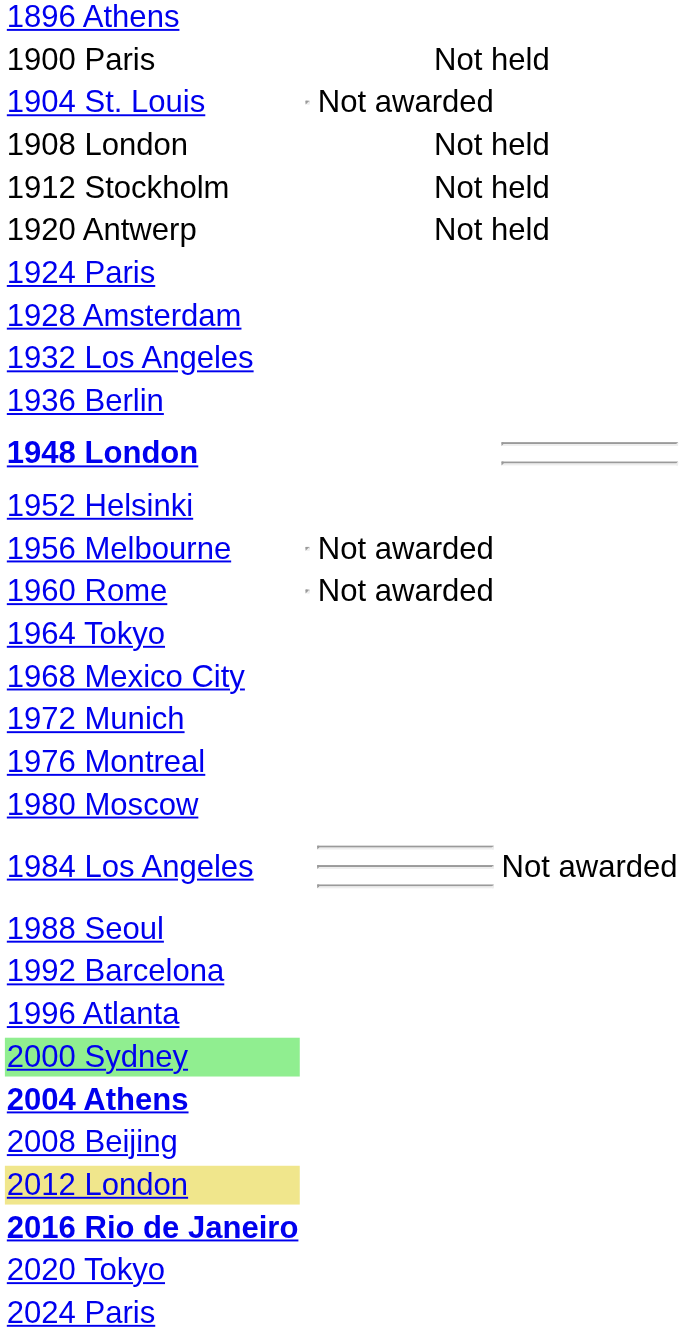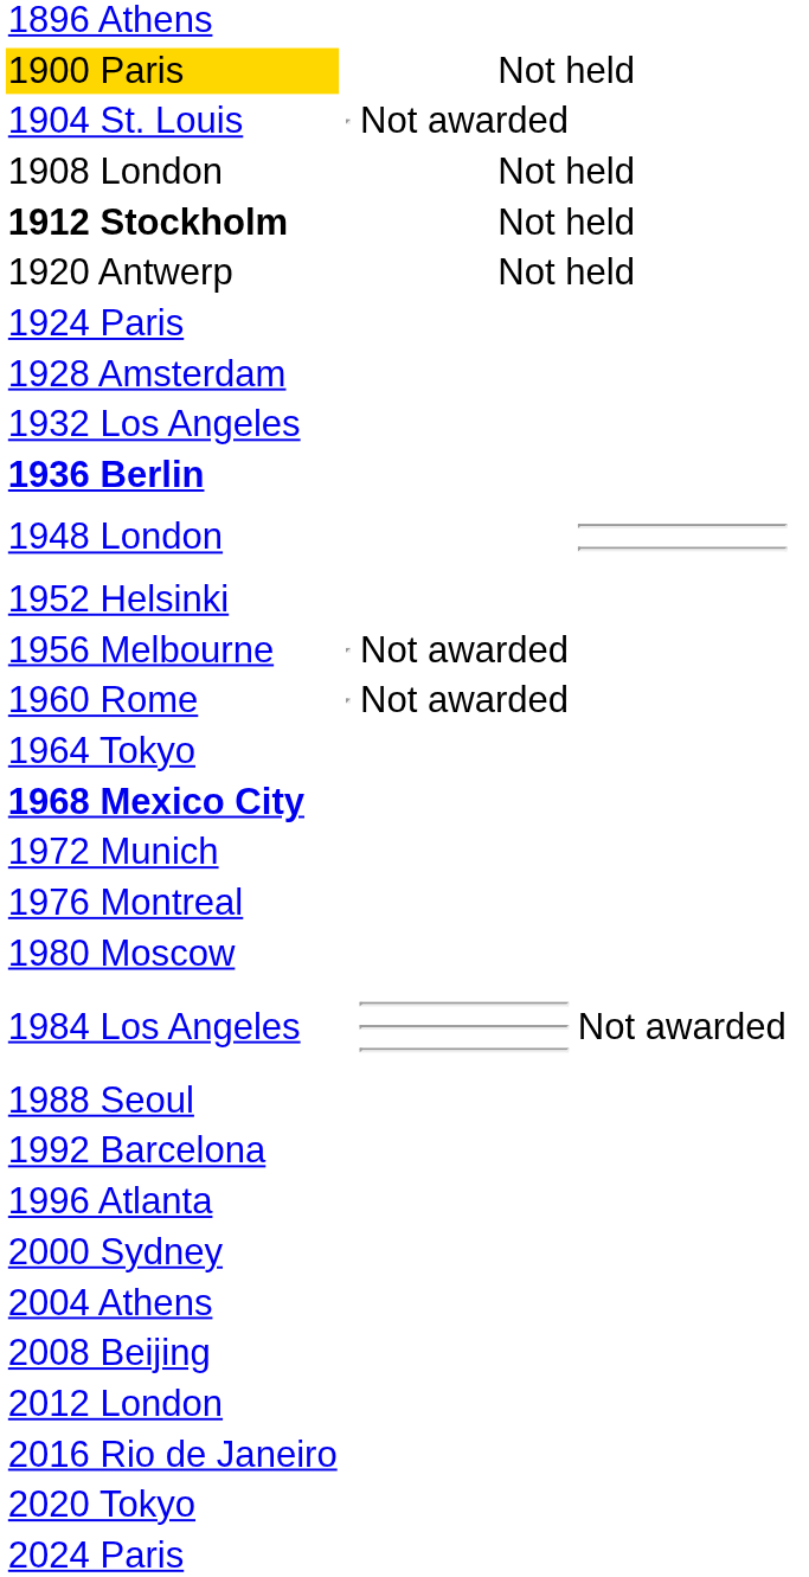1900 Paris | column 1: no background -> gold background
1912 Stockholm | column 1: normal -> bold
1936 Berlin | column 1: normal -> bold
1948 London | column 1: bold -> normal
1968 Mexico City | column 1: normal -> bold
2000 Sydney | column 1: lightgreen background -> no background
2004 Athens | column 1: bold -> normal
2012 London | column 1: khaki background -> no background
2016 Rio de Janeiro | column 1: bold -> normal
